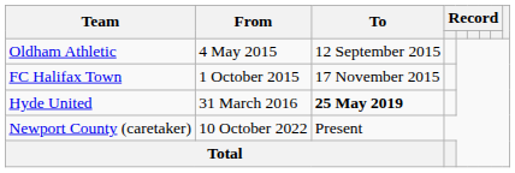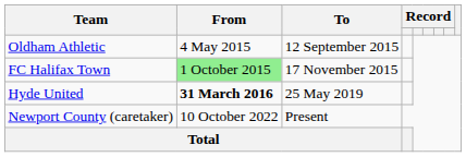FC Halifax Town | From: no background -> lightgreen background
Hyde United | From: normal -> bold
Hyde United | To: bold -> normal
